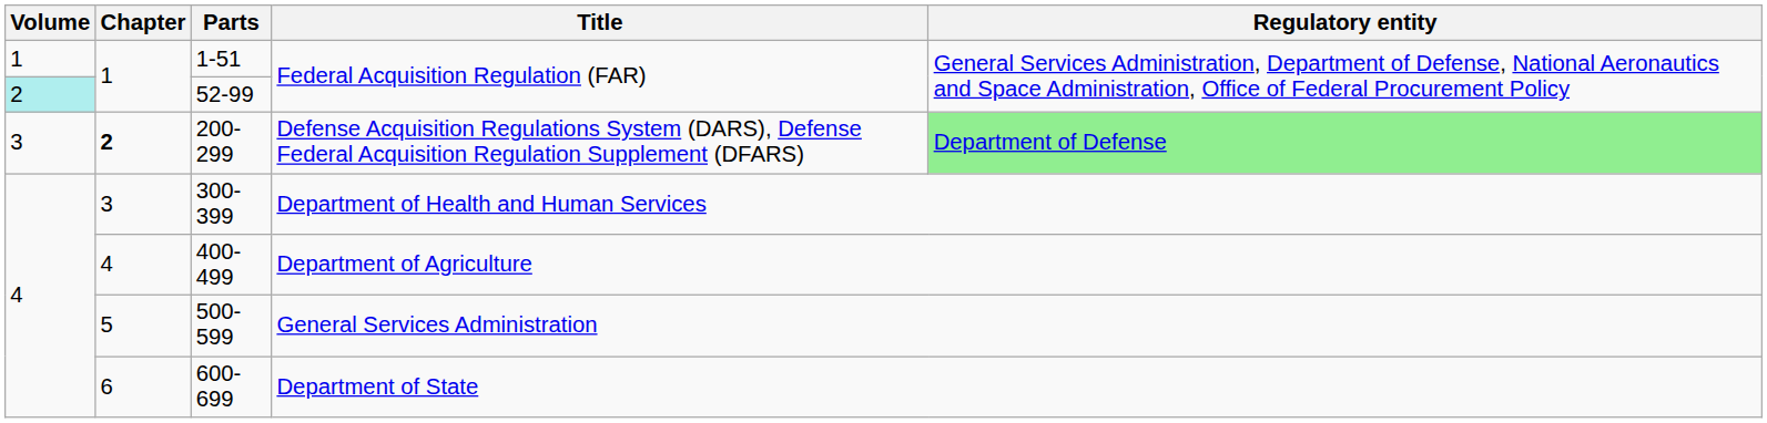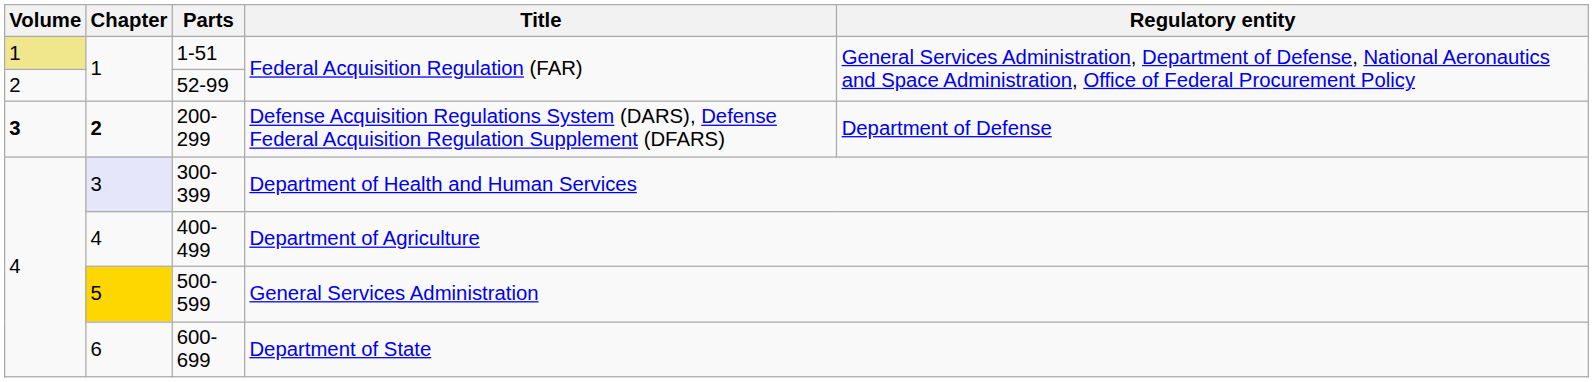1-51 | Volume: no background -> khaki background
52-99 | Volume: paleturquoise background -> no background
200-299 | Volume: normal -> bold
200-299 | Regulatory entity: lightgreen background -> no background
300-399 | Chapter: no background -> lavender background
500-599 | Chapter: no background -> gold background
